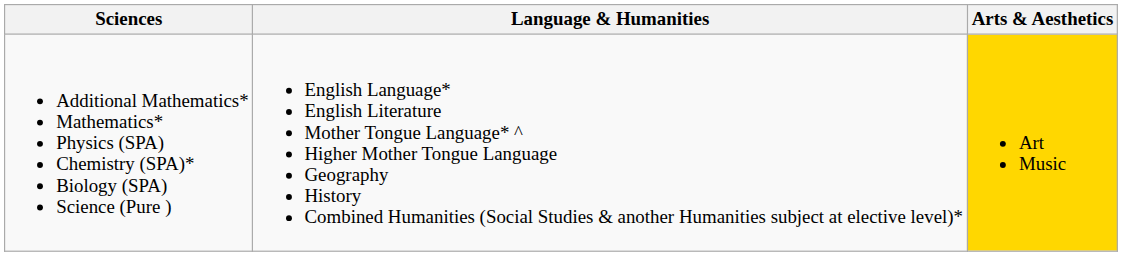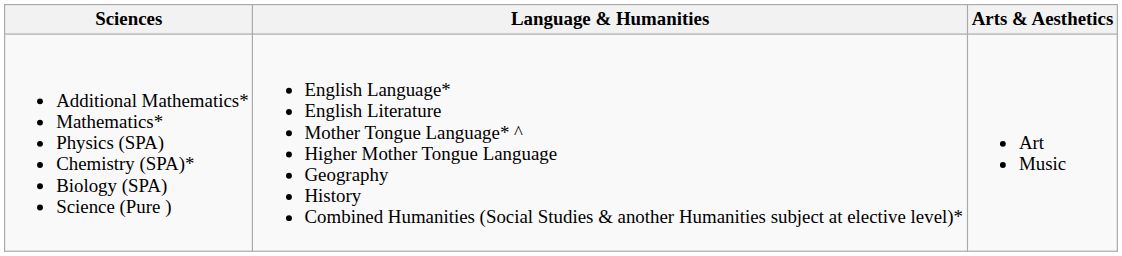row 2 | Arts & Aesthetics: gold background -> no background
